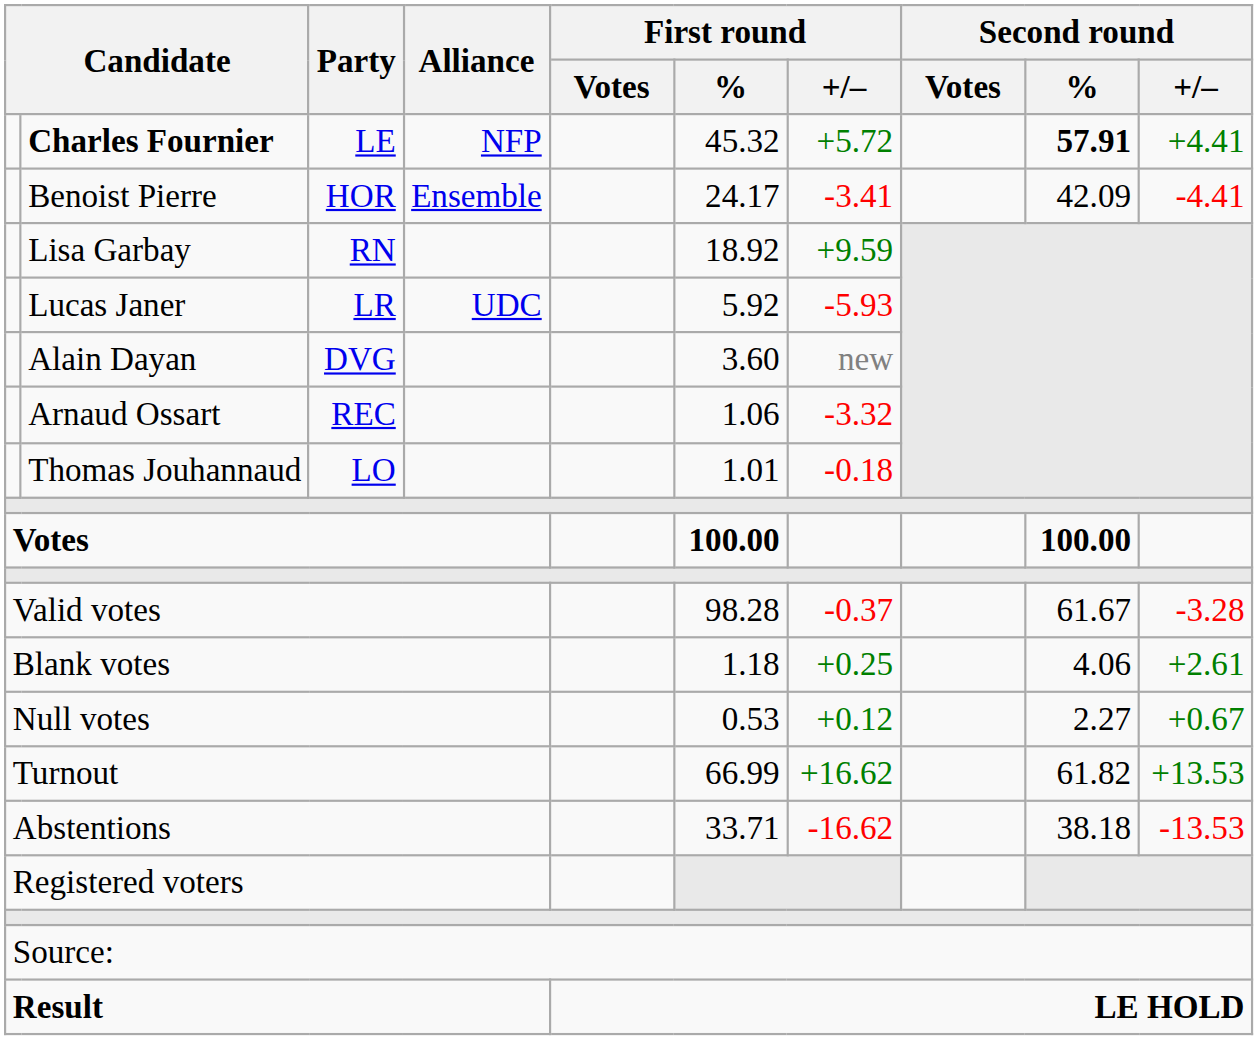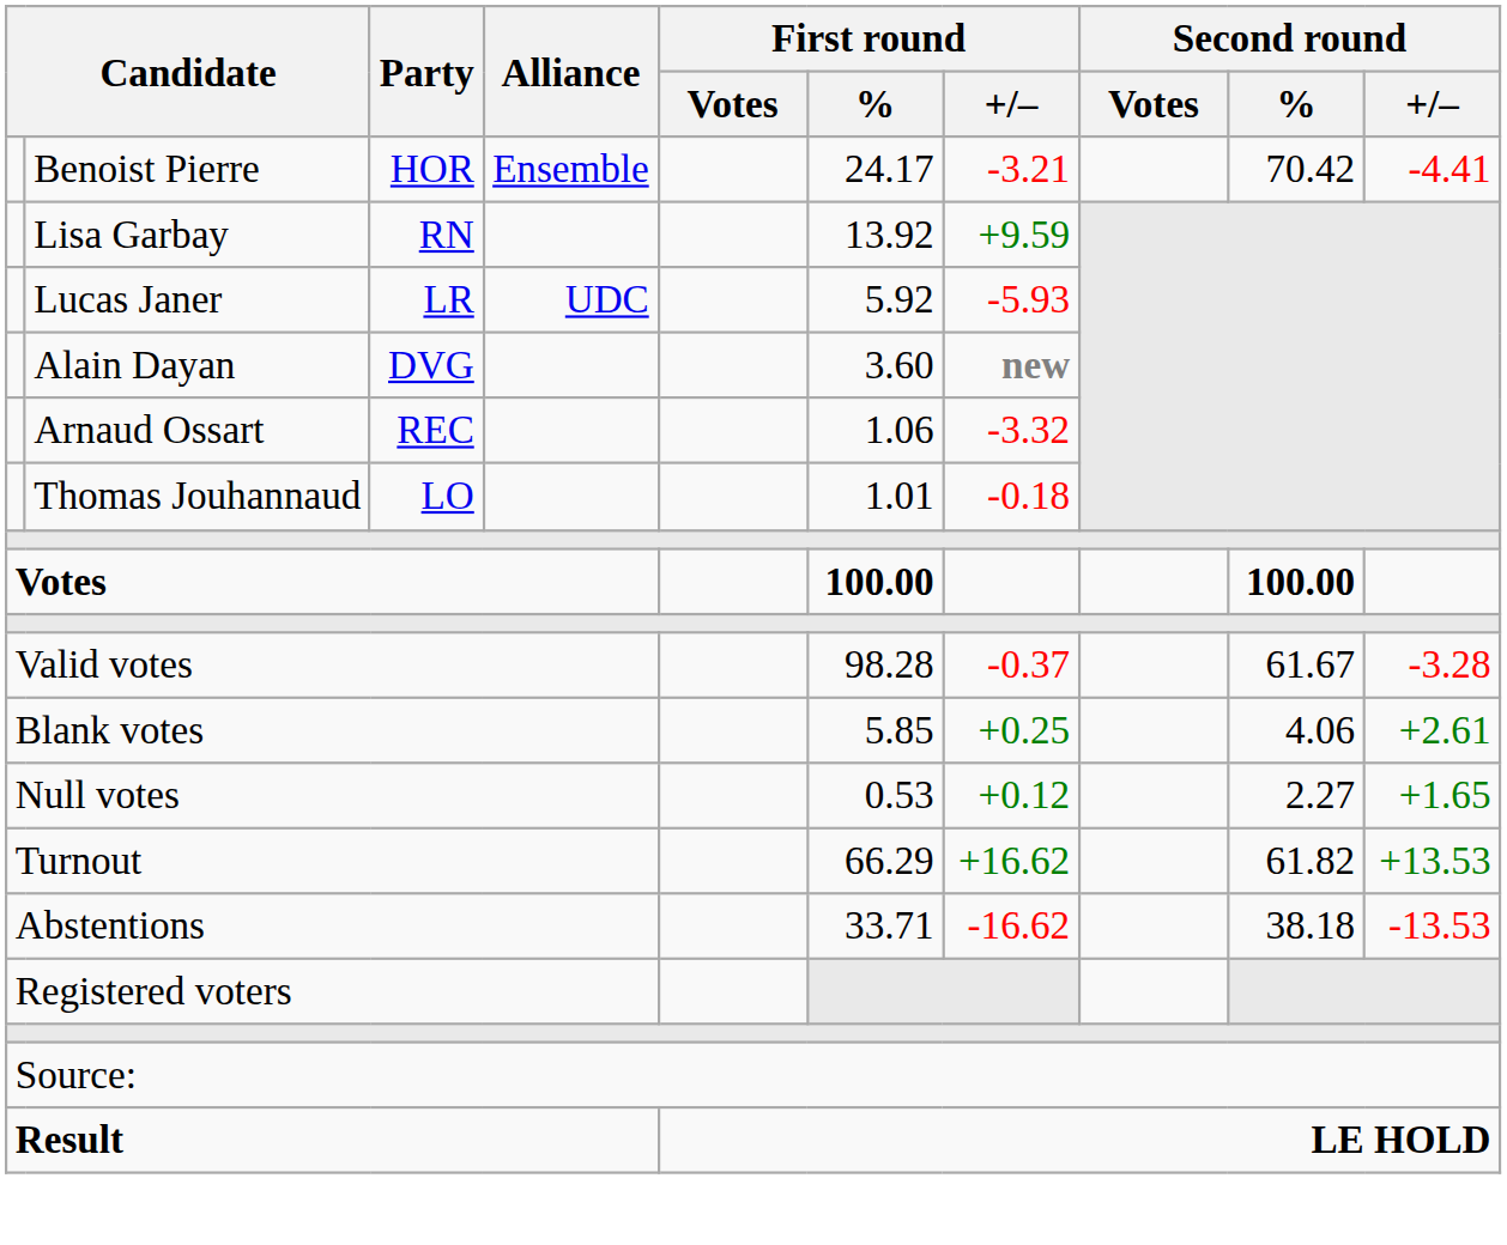- row: Charles Fournier | LE | NFP | 45.32 | +5.72 | 57.91 | +4.41
Benoist Pierre | First round / +/–: -3.41 -> -3.21
Benoist Pierre | Second round / %: 42.09 -> 70.42
Lisa Garbay | First round / %: 18.92 -> 13.92
Alain Dayan | First round / +/–: normal -> bold
Blank votes | First round / %: 1.18 -> 5.85
Null votes | Second round / +/–: +0.67 -> +1.65
Turnout | First round / %: 66.99 -> 66.29
